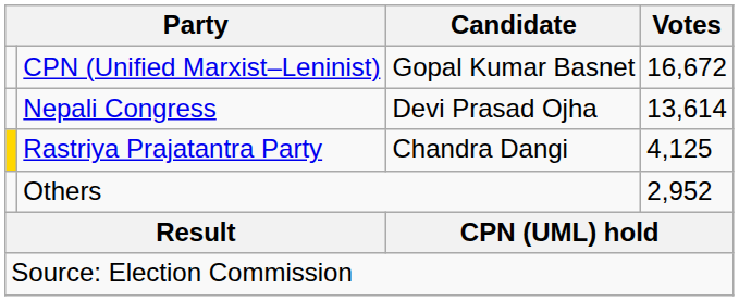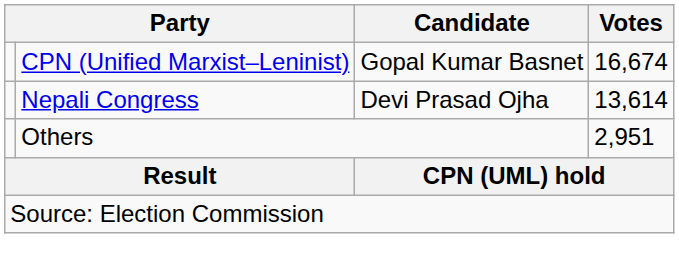CPN (Unified Marxist–Leninist) | Votes: 16,672 -> 16,674
- row: Rastriya Prajatantra Party | Chandra Dangi | 4,125
Others | Votes: 2,952 -> 2,951
